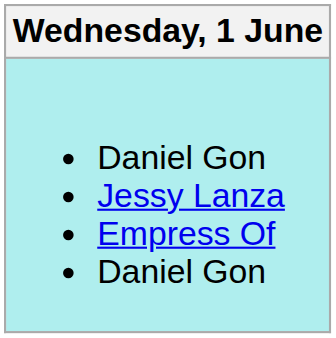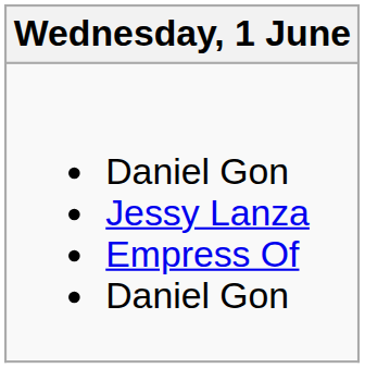row 2 | column 1: paleturquoise background -> no background
